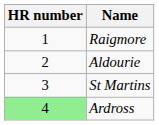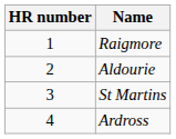Ardross | HR number: lightgreen background -> no background
